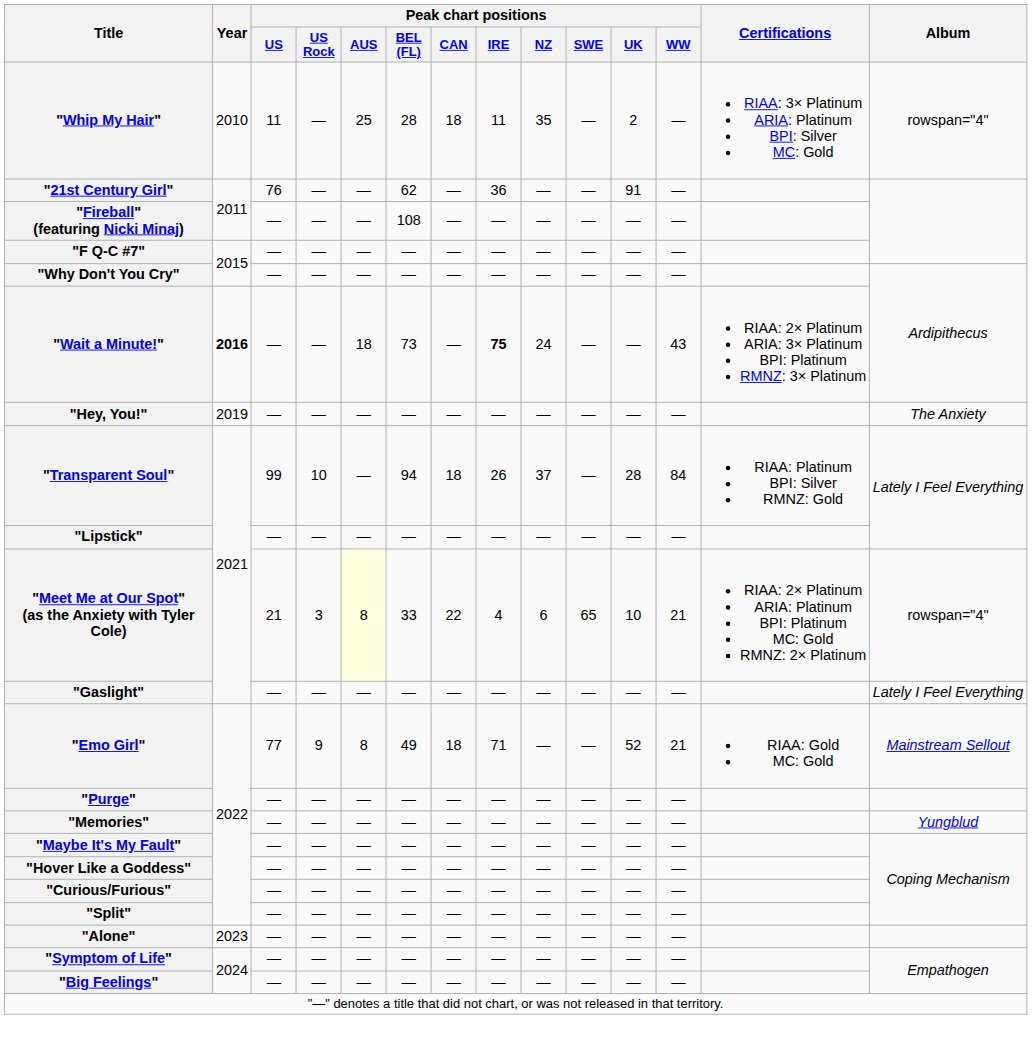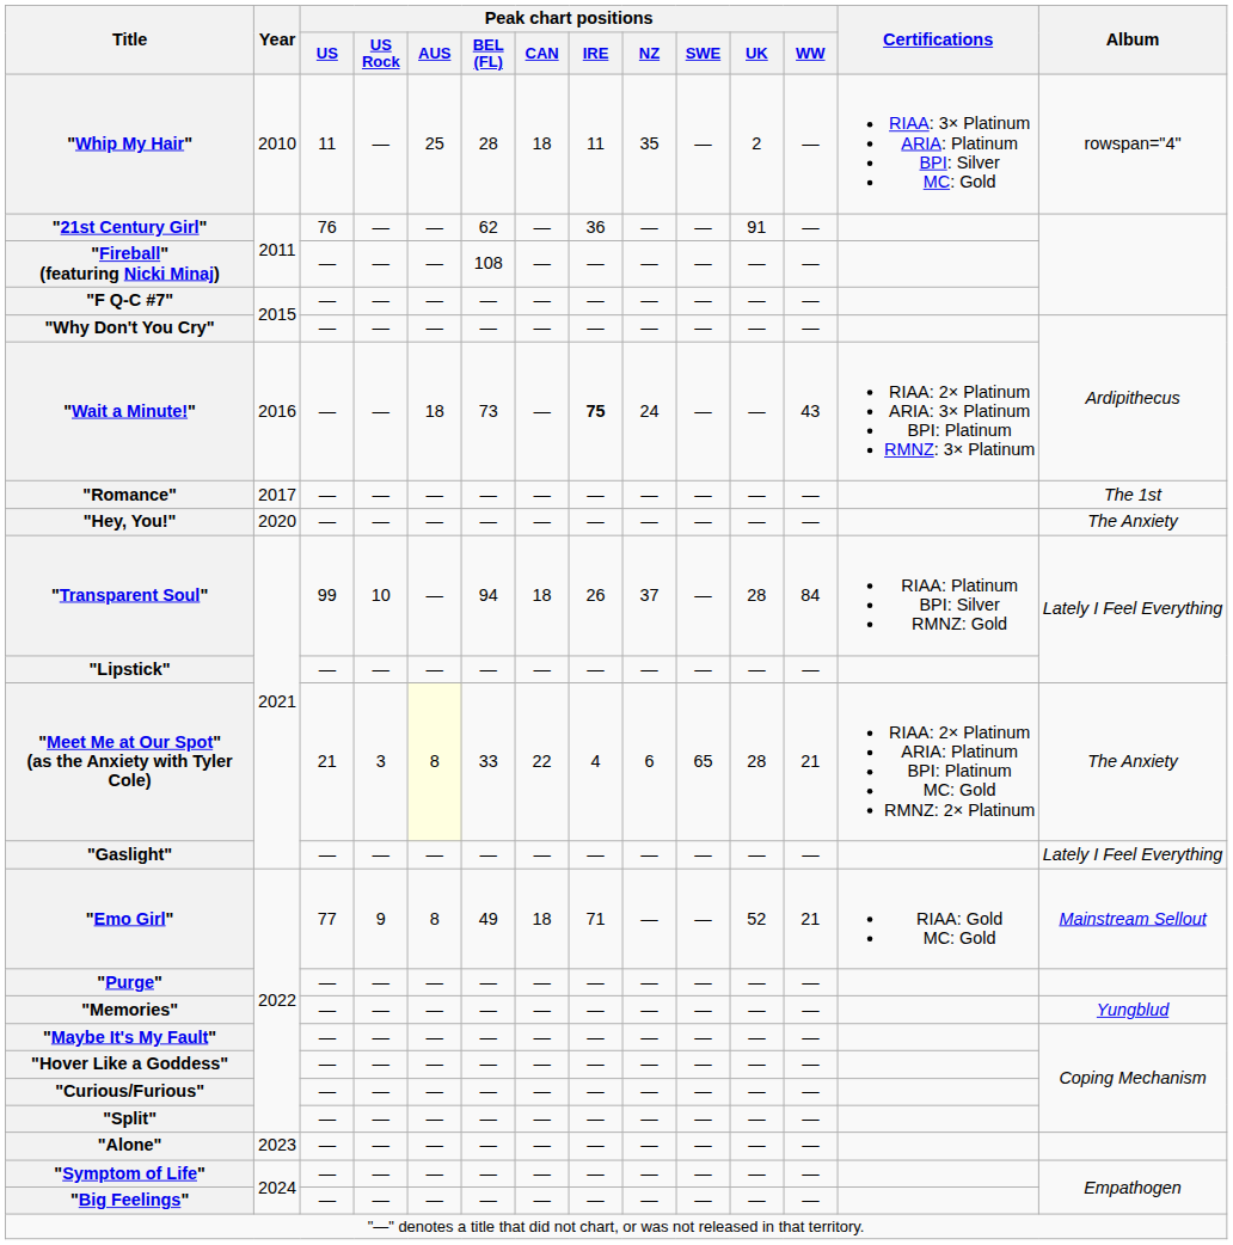"Wait a Minute!" | Year: bold -> normal
+ row: "Romance" | 2017 | — | — | — | — | — | — | — | — | — | — | The 1st
"Hey, You!" | Year: 2019 -> 2020
"Meet Me at Our Spot" (as the Anxiety with Tyler Cole) | Peak chart positions / UK: 10 -> 28
"Meet Me at Our Spot" (as the Anxiety with Tyler Cole) | Album: rowspan="4" -> The Anxiety
